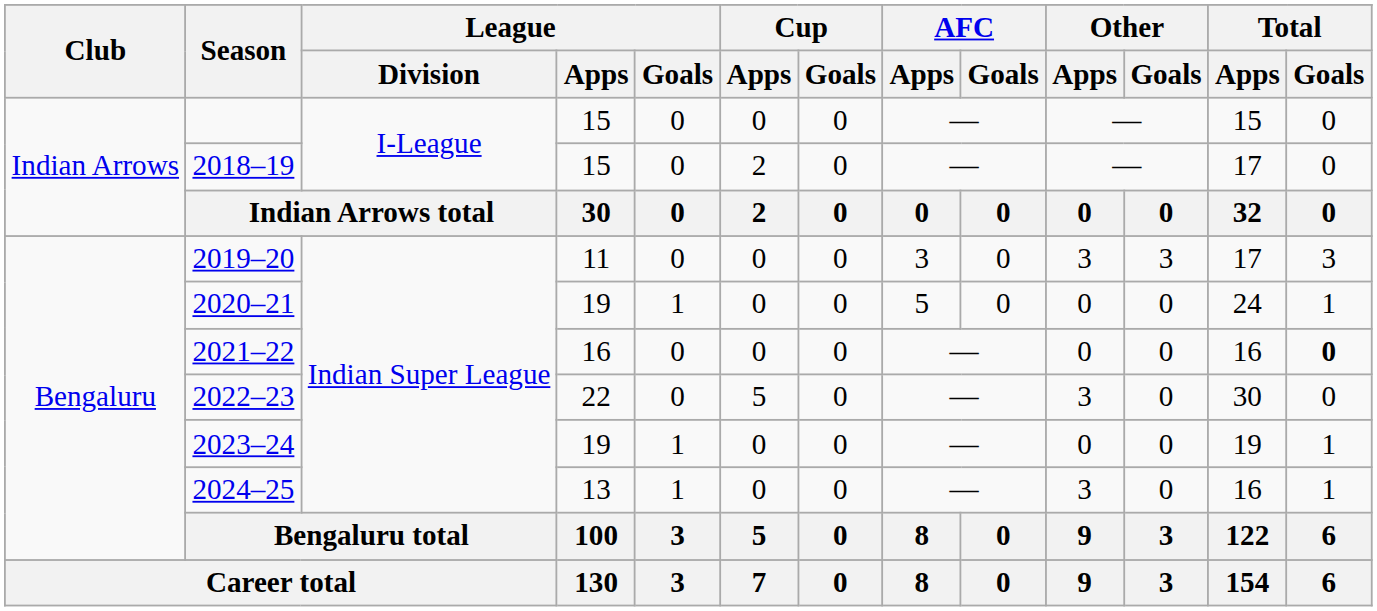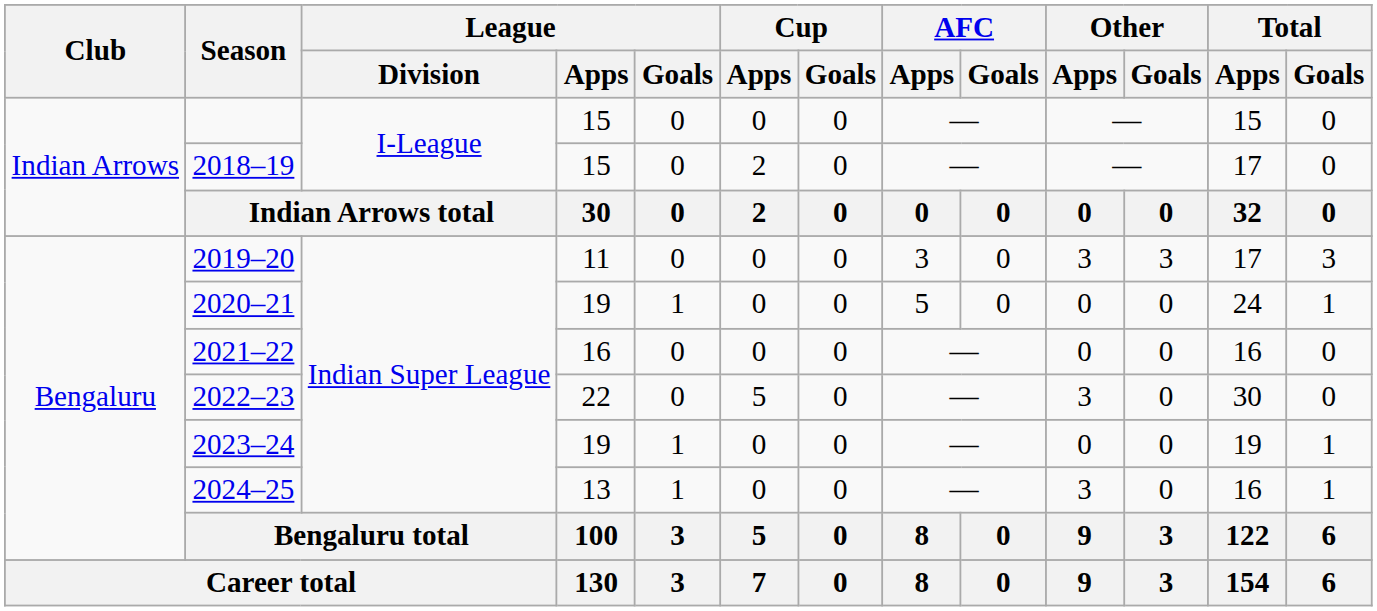2021–22 | Total / Goals: bold -> normal
